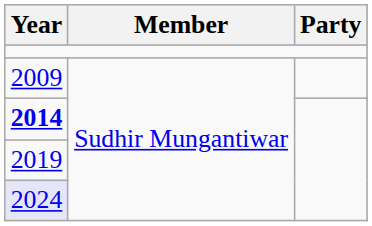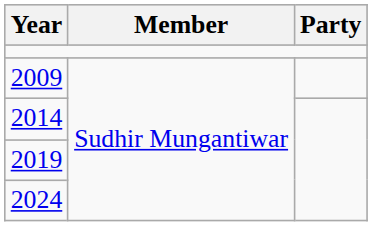2014 | Year: bold -> normal
2024 | Year: lavender background -> no background
